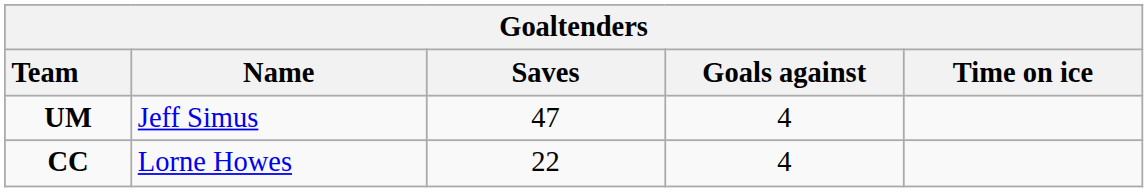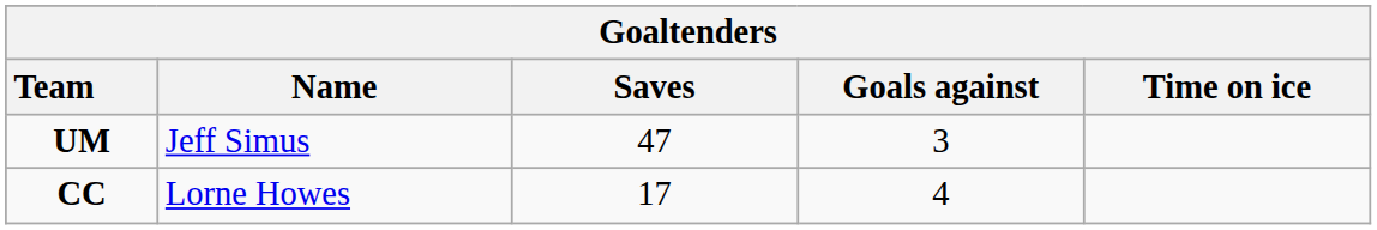UM | Goals against: 4 -> 3
CC | Saves: 22 -> 17
